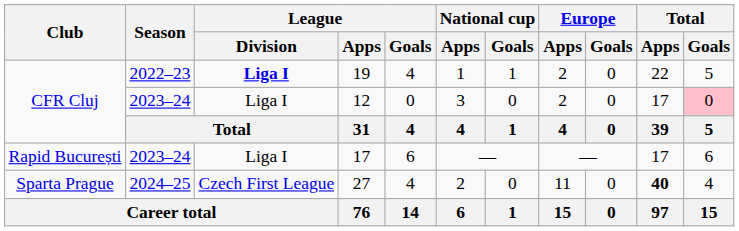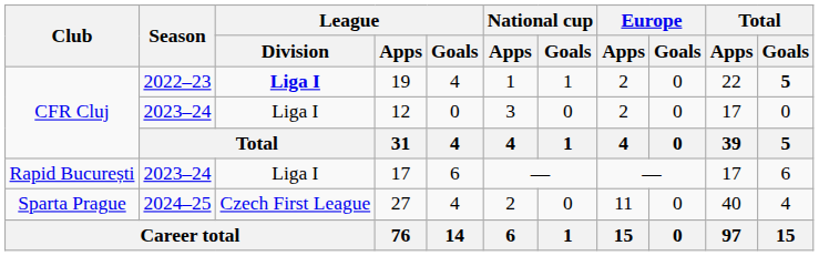19 | Total / Goals: normal -> bold
12 | Total / Goals: pink background -> no background
27 | Total / Apps: bold -> normal
